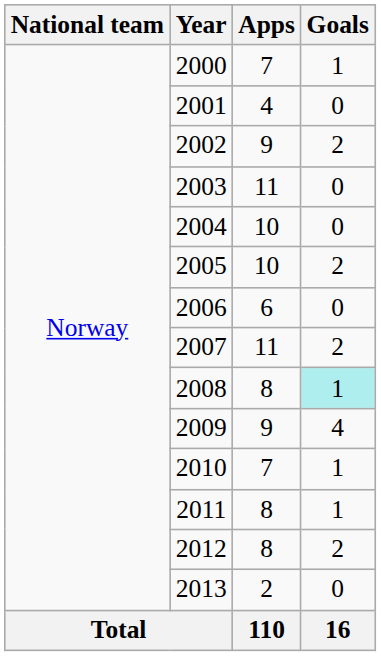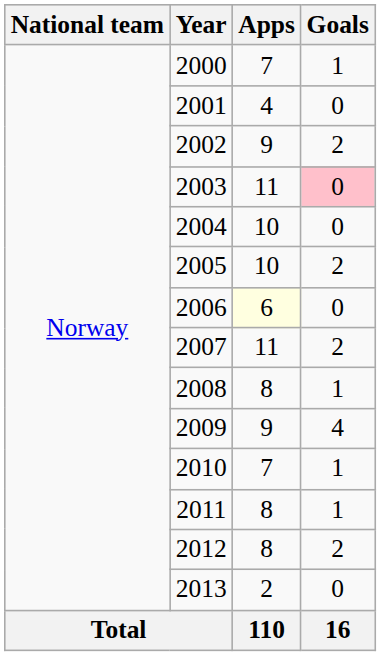2003 | Goals: no background -> pink background
2006 | Apps: no background -> lightyellow background
2008 | Goals: paleturquoise background -> no background
